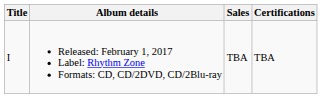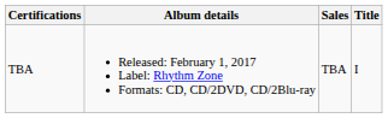columns swapped: Title <-> Certifications
